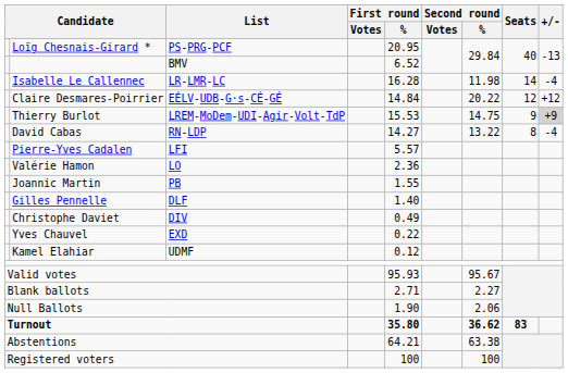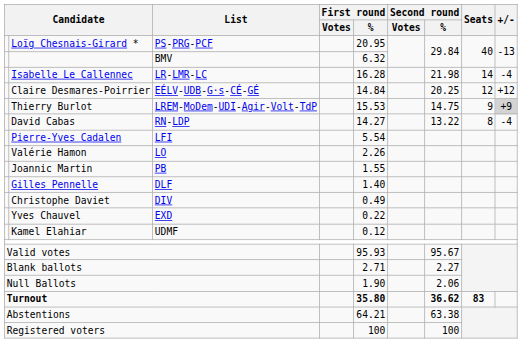BMV | First round / %: 6.52 -> 6.32
LR-LMR-LC | Second round / %: 11.98 -> 21.98
EÉLV-UDB-G·s-CÉ-GÉ | Second round / %: 20.22 -> 20.25
LFI | First round / %: 5.57 -> 5.54
LO | First round / %: 2.36 -> 2.26
